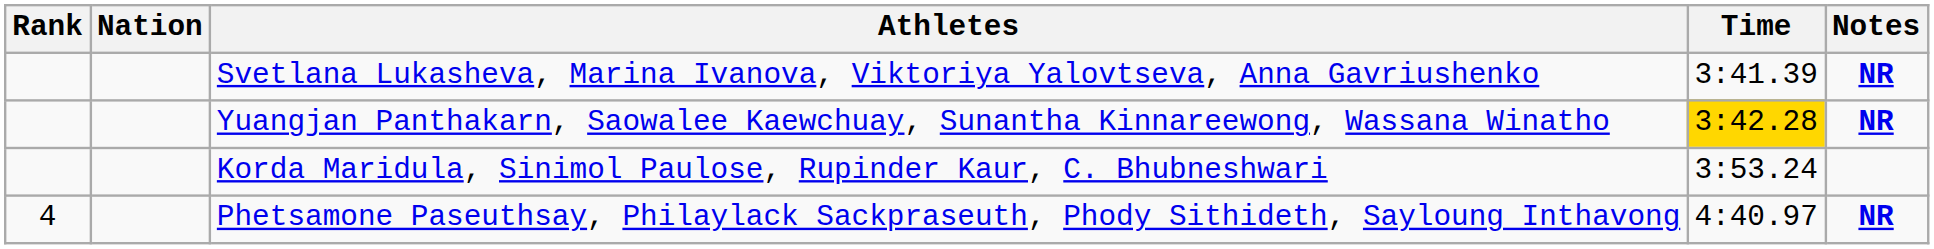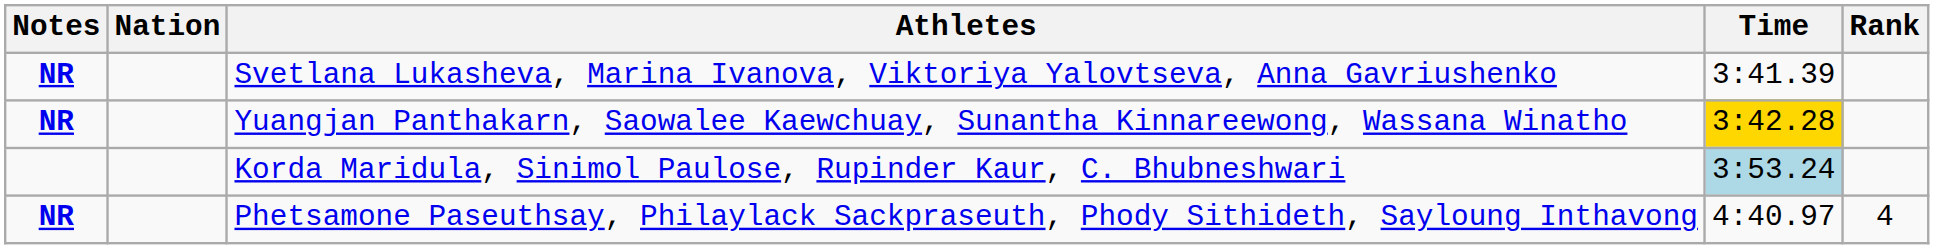columns swapped: Rank <-> Notes
row 4 | Time: no background -> lightblue background
